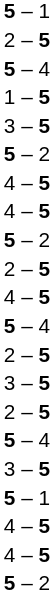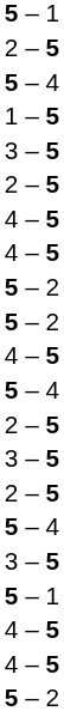row 6 | column 1: 5 – 2 -> 2 – 5
row 10 | column 1: 2 – 5 -> 5 – 2
